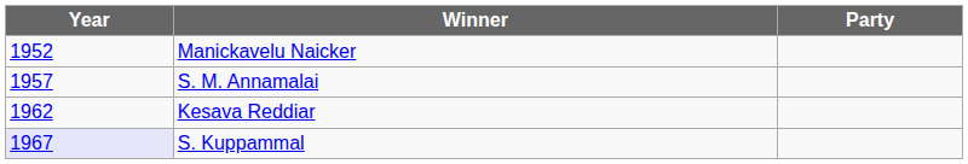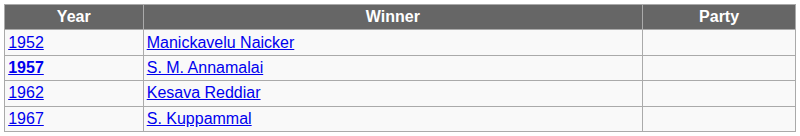S. M. Annamalai | Year: normal -> bold
S. Kuppammal | Year: lavender background -> no background
